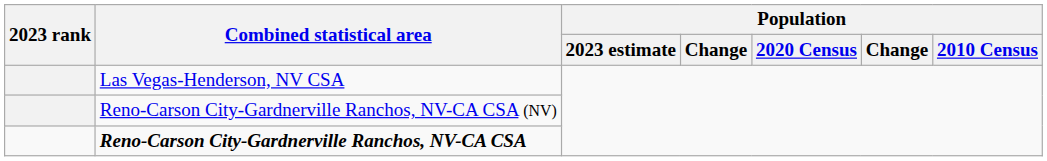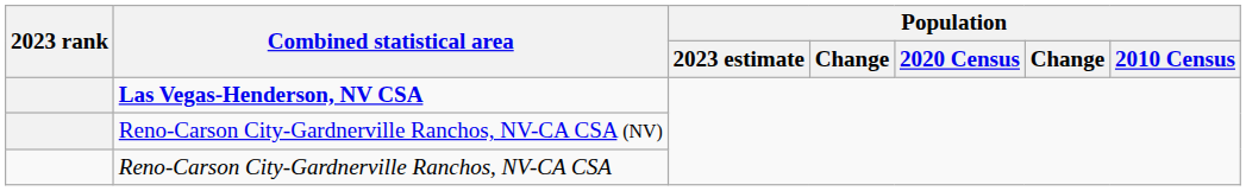Las Vegas-Henderson, NV CSA | Combined statistical area: normal -> bold
Reno-Carson City-Gardnerville Ranchos, NV-CA CSA | Combined statistical area: bold -> normal
